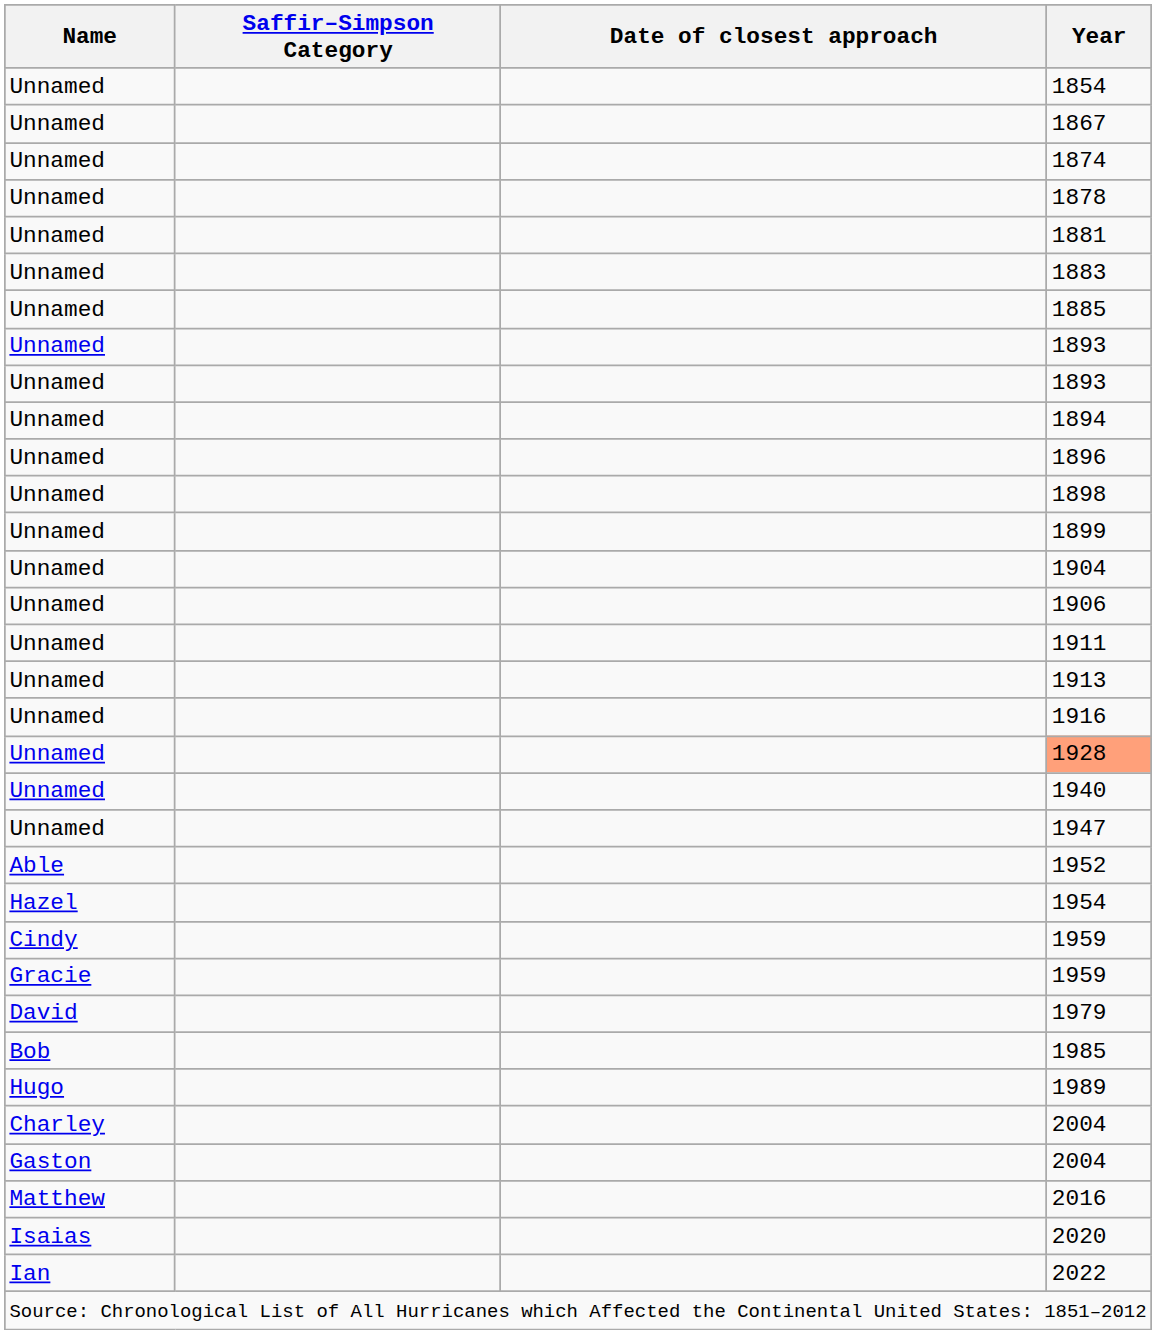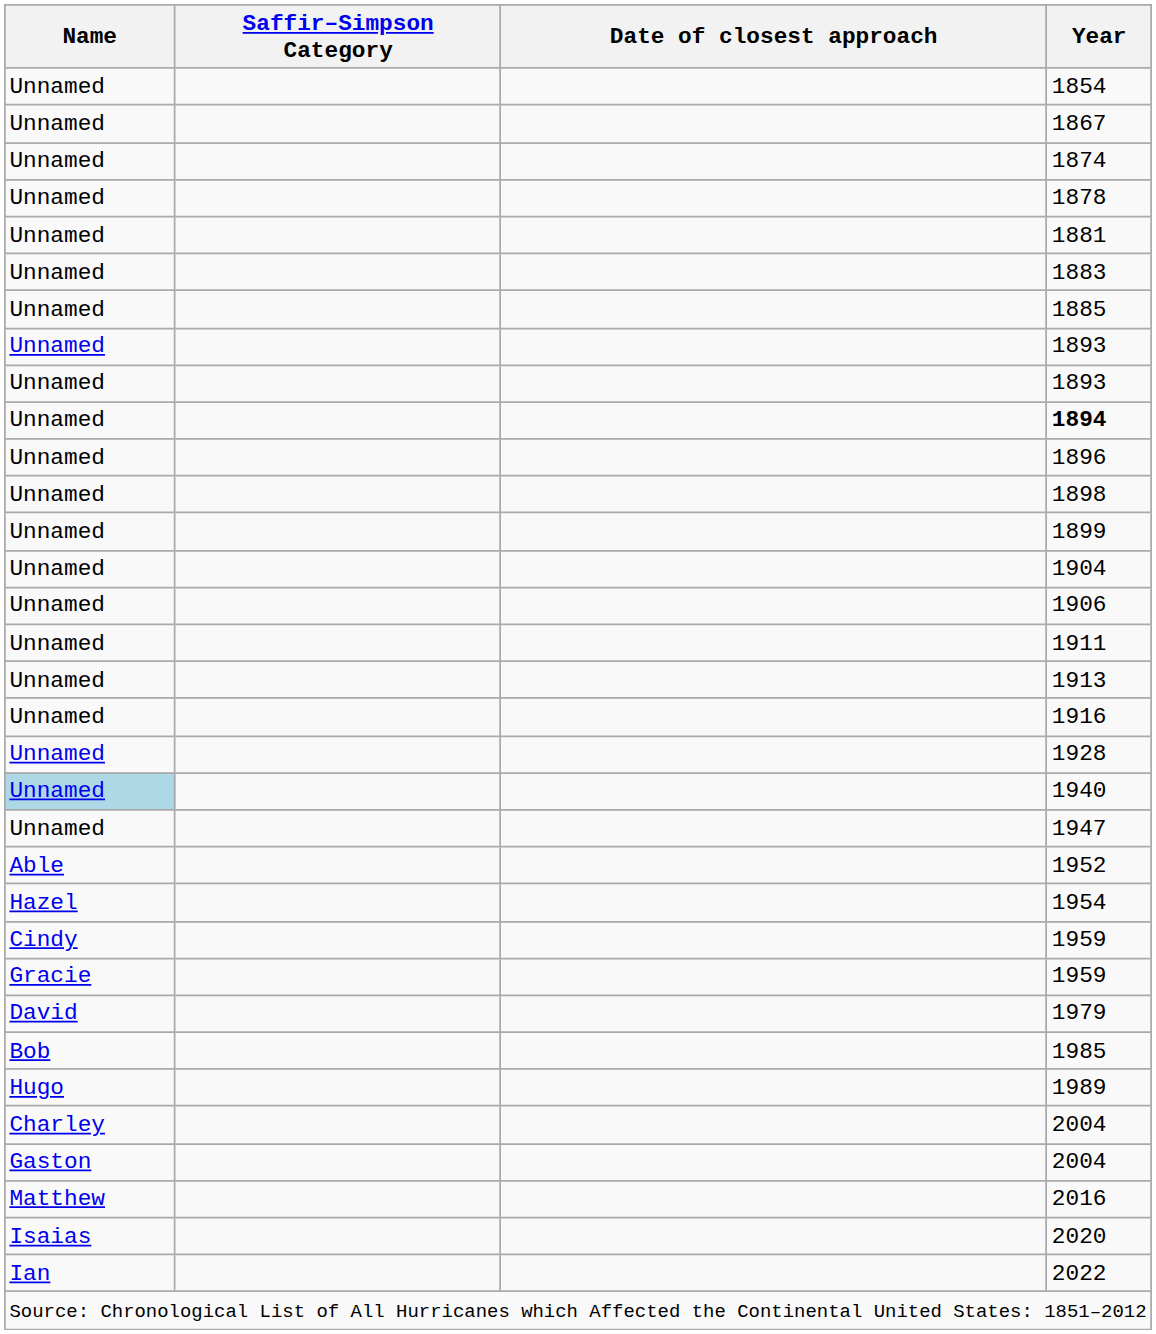1894 | Year: normal -> bold
1928 | Year: lightsalmon background -> no background
1940 | Name: no background -> lightblue background
